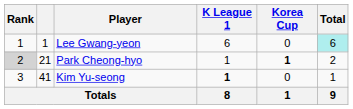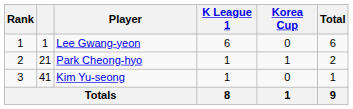Lee Gwang-yeon | Total: paleturquoise background -> no background
Park Cheong-hyo | Rank: lightgrey background -> no background
Park Cheong-hyo | Korea Cup: bold -> normal
Kim Yu-seong | K League 1: bold -> normal
